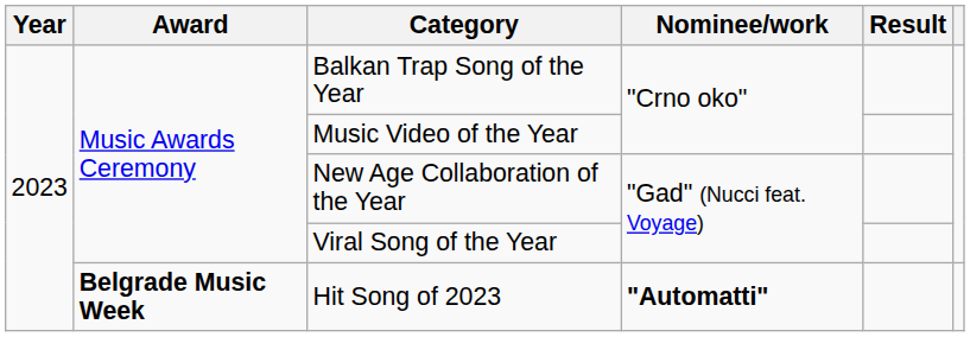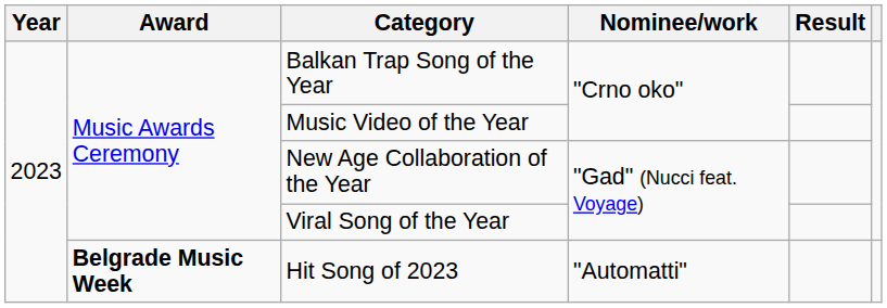Hit Song of 2023 | Nominee/work: bold -> normal
